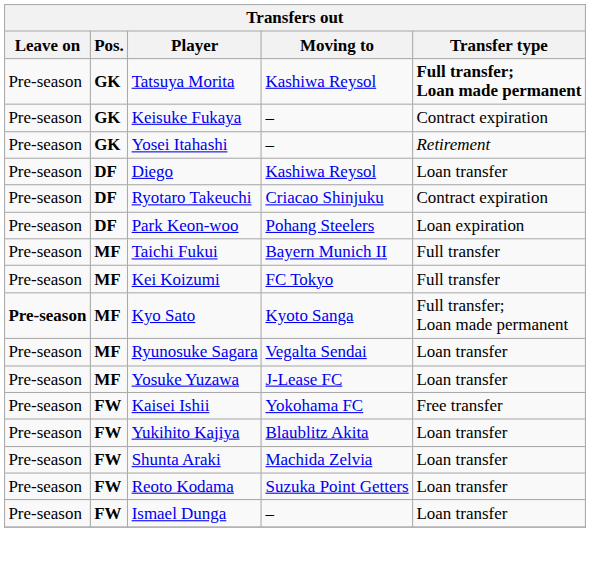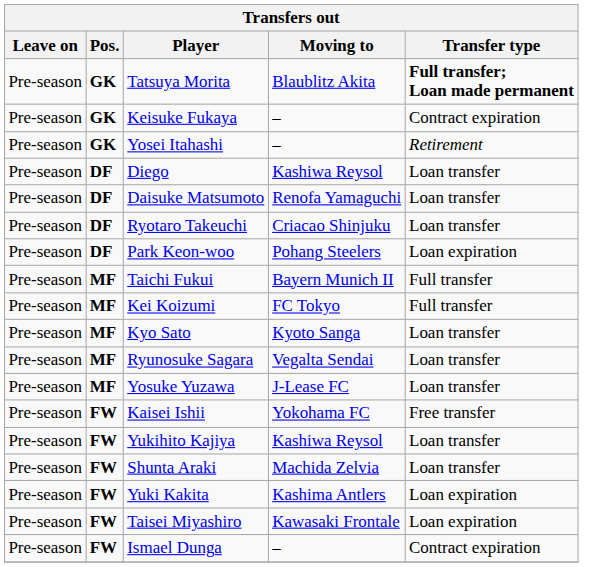Tatsuya Morita | Moving to: Kashiwa Reysol -> Blaublitz Akita
+ row: Pre-season | DF | Daisuke Matsumoto | Renofa Yamaguchi | Loan transfer
Ryotaro Takeuchi | Transfer type: Contract expiration -> Loan transfer
Kyo Sato | Leave on: bold -> normal
Kyo Sato | Transfer type: Full transfer; Loan made permanent -> Loan transfer
Yukihito Kajiya | Moving to: Blaublitz Akita -> Kashiwa Reysol
- row: Pre-season | FW | Reoto Kodama | Suzuka Point Getters | Loan transfer
+ row: Pre-season | FW | Yuki Kakita | Kashima Antlers | Loan expiration
+ row: Pre-season | FW | Taisei Miyashiro | Kawasaki Frontale | Loan expiration
Ismael Dunga | Transfer type: Loan transfer -> Contract expiration
